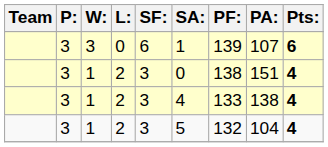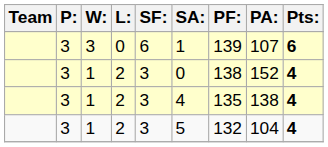row 3 | PA:: 151 -> 152
row 4 | PF:: 133 -> 135
